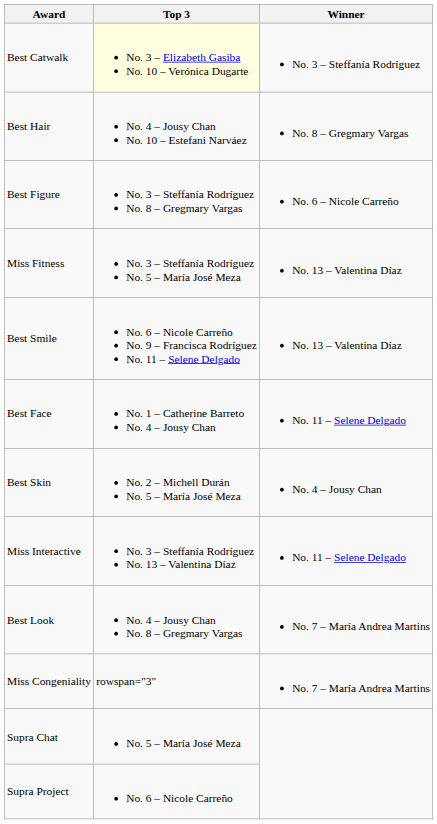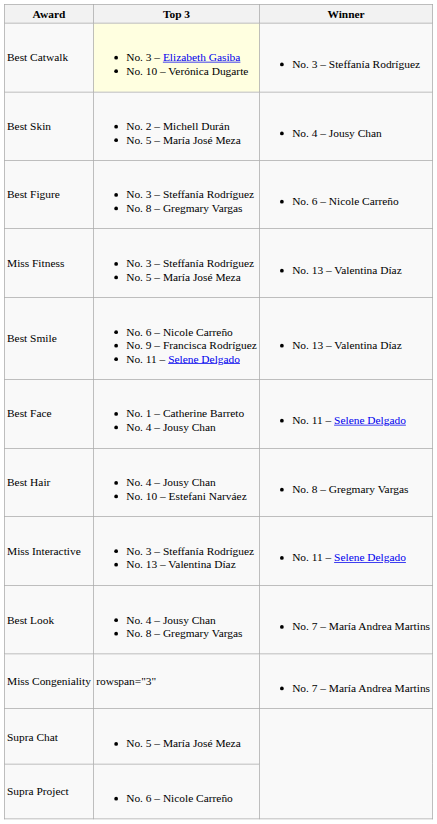rows swapped: Best Skin <-> Best Hair
